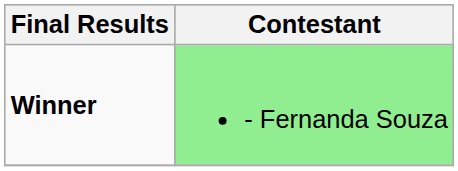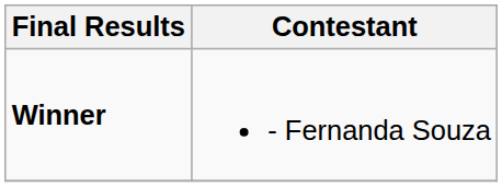Winner | Contestant: lightgreen background -> no background
